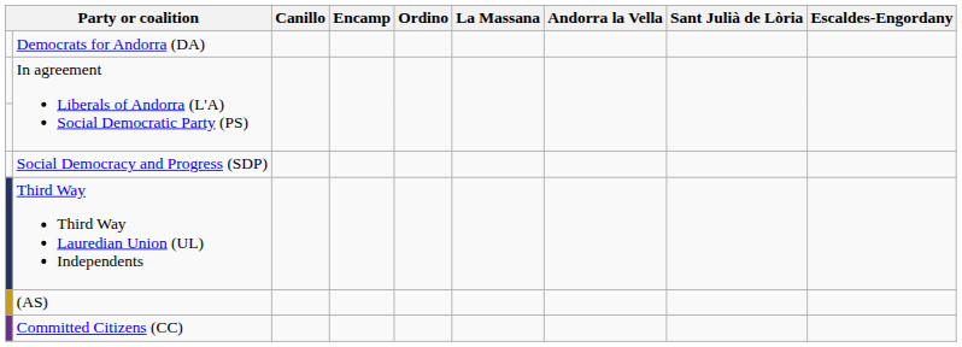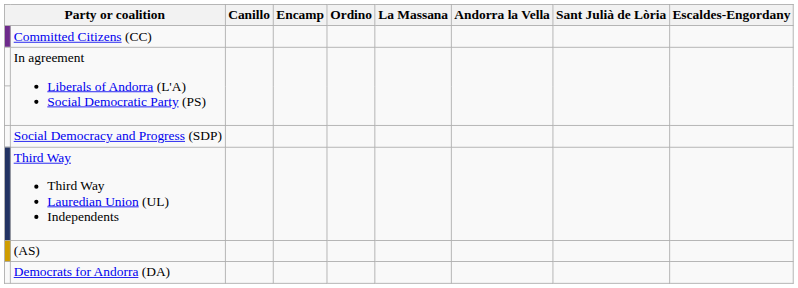rows swapped: Democrats for Andorra (DA) <-> Committed Citizens (CC)
